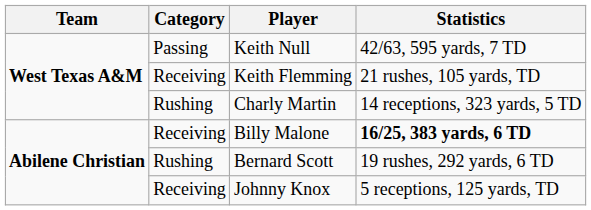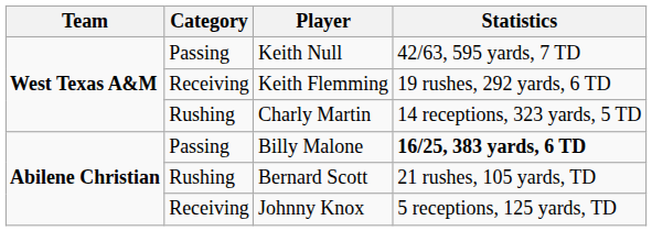Keith Flemming | Statistics: 21 rushes, 105 yards, TD -> 19 rushes, 292 yards, 6 TD
Billy Malone | Category: Receiving -> Passing
Bernard Scott | Statistics: 19 rushes, 292 yards, 6 TD -> 21 rushes, 105 yards, TD
